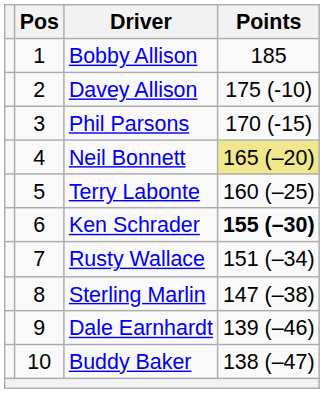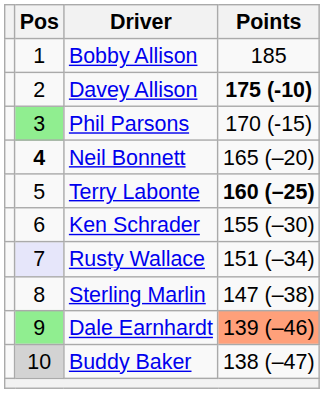Davey Allison | Points: normal -> bold
Phil Parsons | Pos: no background -> lightgreen background
Neil Bonnett | Pos: normal -> bold
Neil Bonnett | Points: khaki background -> no background
Terry Labonte | Points: normal -> bold
Ken Schrader | Points: bold -> normal
Rusty Wallace | Pos: no background -> lavender background
Dale Earnhardt | Pos: no background -> lightgreen background
Dale Earnhardt | Points: no background -> lightsalmon background
Buddy Baker | Pos: no background -> lightgrey background
